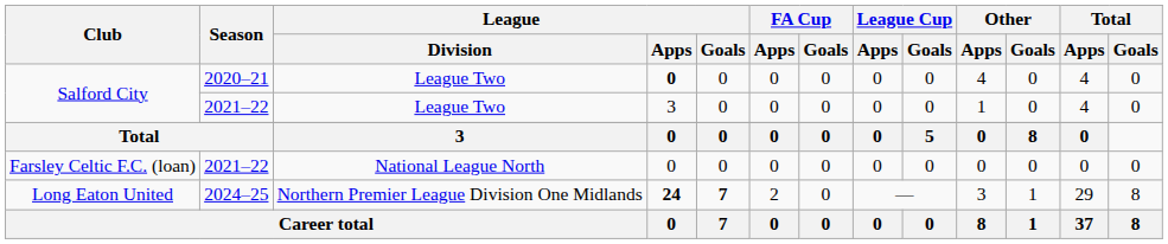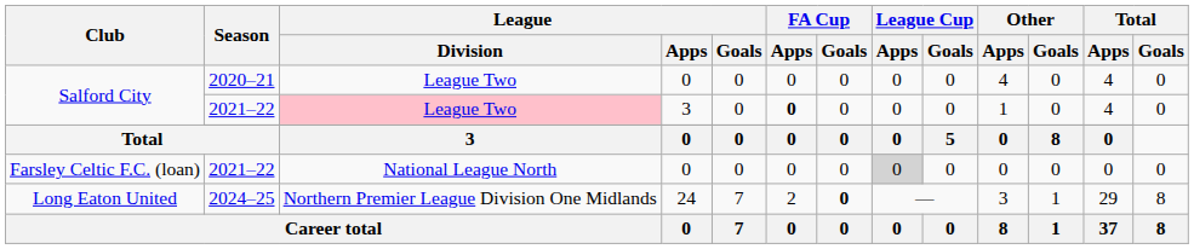Salford City / 2020–21 | League / Apps: bold -> normal
Salford City / 2021–22 | League / Division: no background -> pink background
Salford City / 2021–22 | FA Cup / Apps: normal -> bold
Farsley Celtic F.C. (loan) | League Cup / Apps: no background -> lightgrey background
Long Eaton United | League / Apps: bold -> normal
Long Eaton United | League / Goals: bold -> normal
Long Eaton United | FA Cup / Goals: normal -> bold
